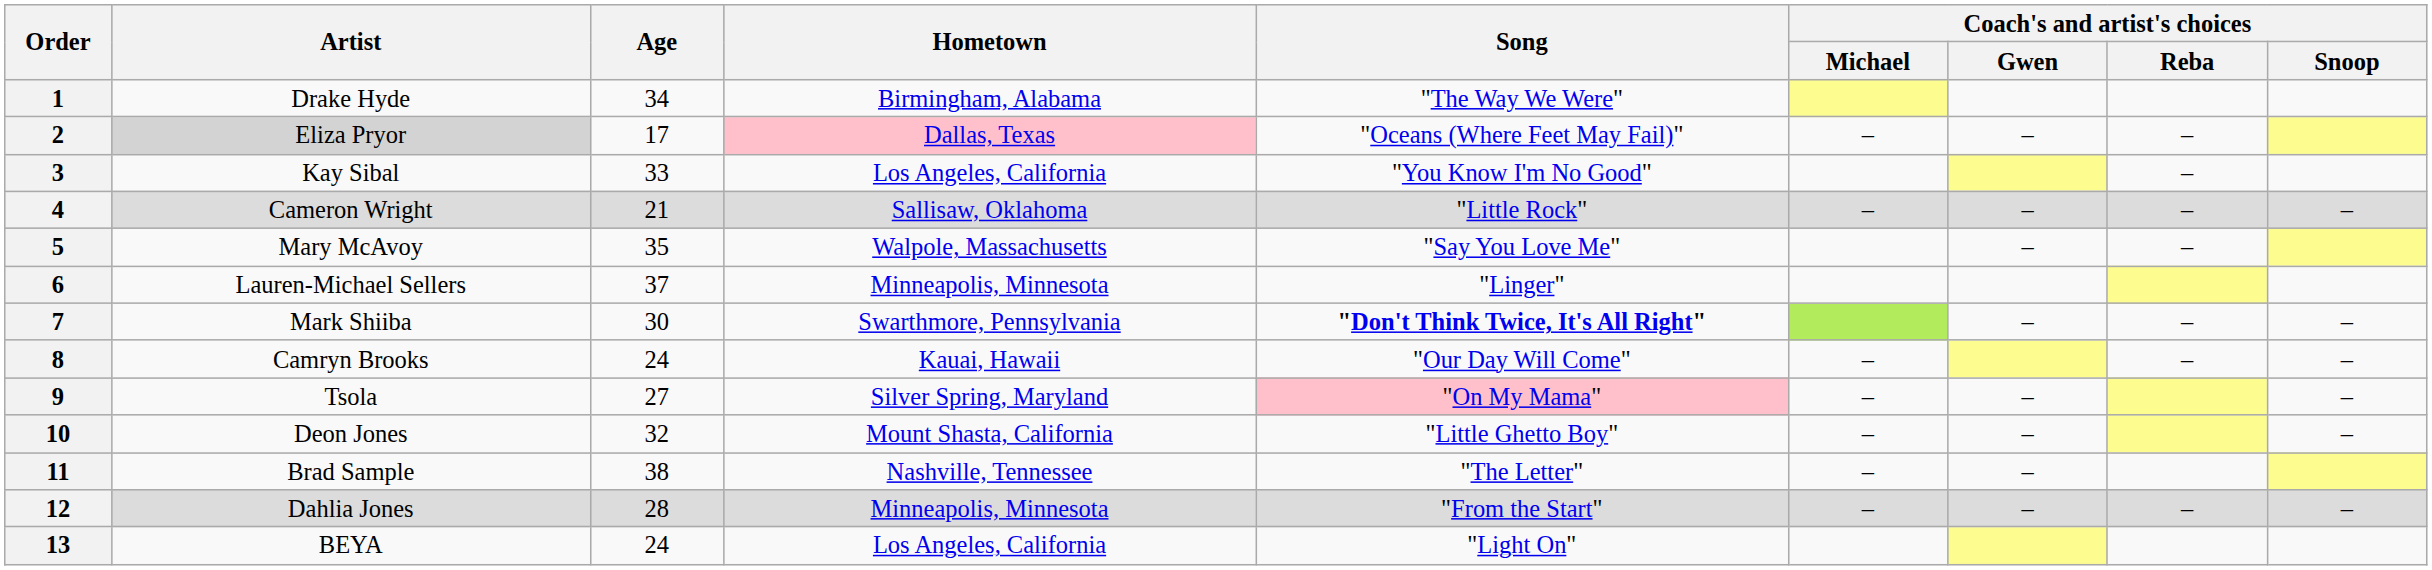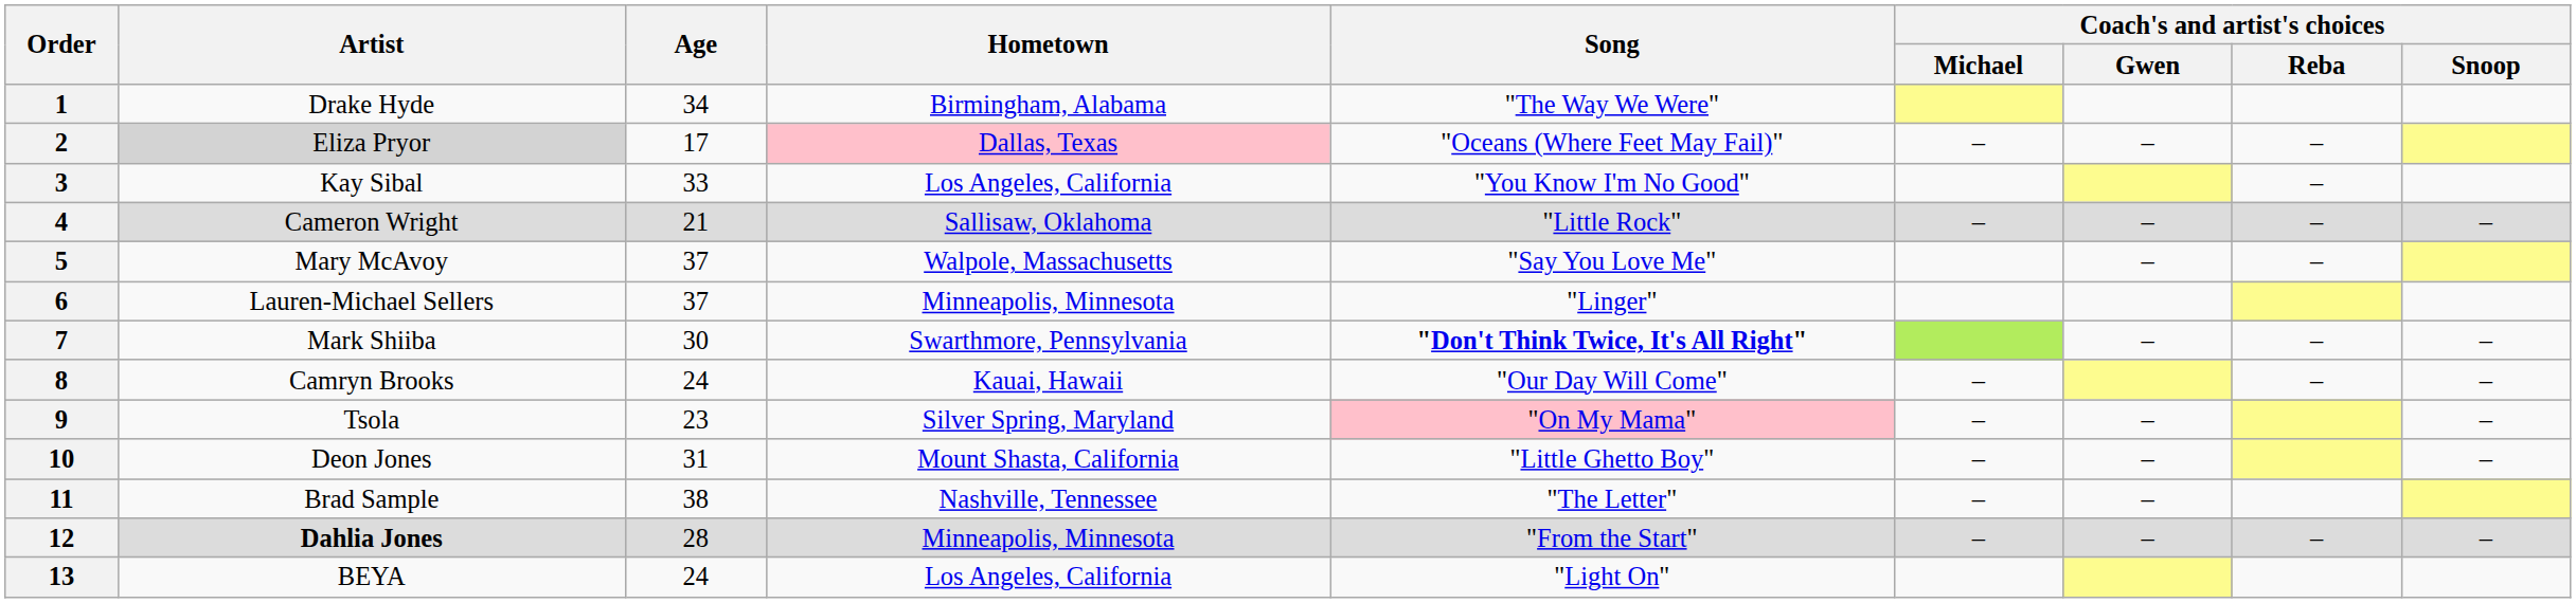5 | Age: 35 -> 37
9 | Age: 27 -> 23
10 | Age: 32 -> 31
12 | Artist: normal -> bold
